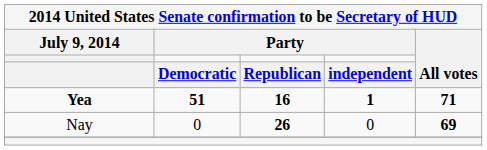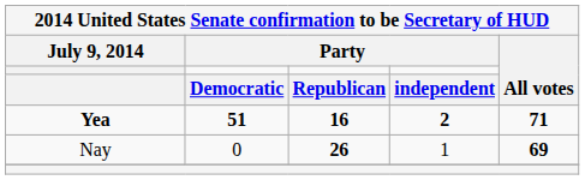Yea | column 4: 1 -> 2
Nay | column 4: 0 -> 1
